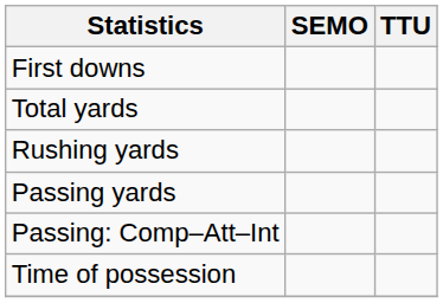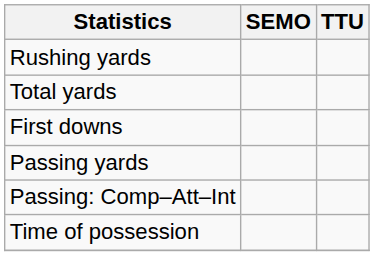rows swapped: First downs <-> Rushing yards
